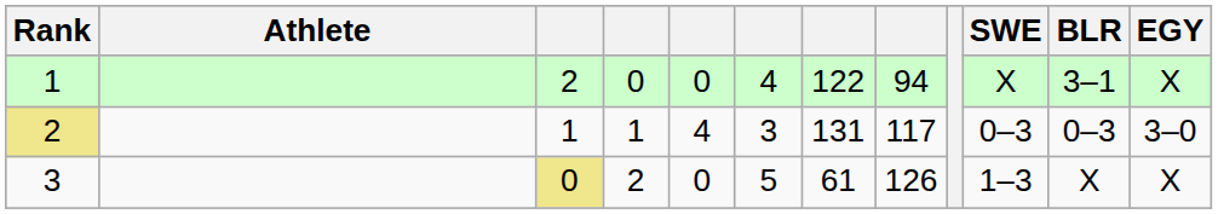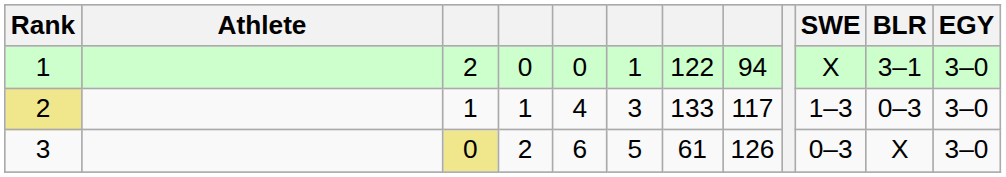row 2 | column 6: 4 -> 1
row 2 | EGY: X -> 3–0
row 3 | column 7: 131 -> 133
row 3 | SWE: 0–3 -> 1–3
row 4 | column 5: 0 -> 6
row 4 | SWE: 1–3 -> 0–3
row 4 | EGY: X -> 3–0
